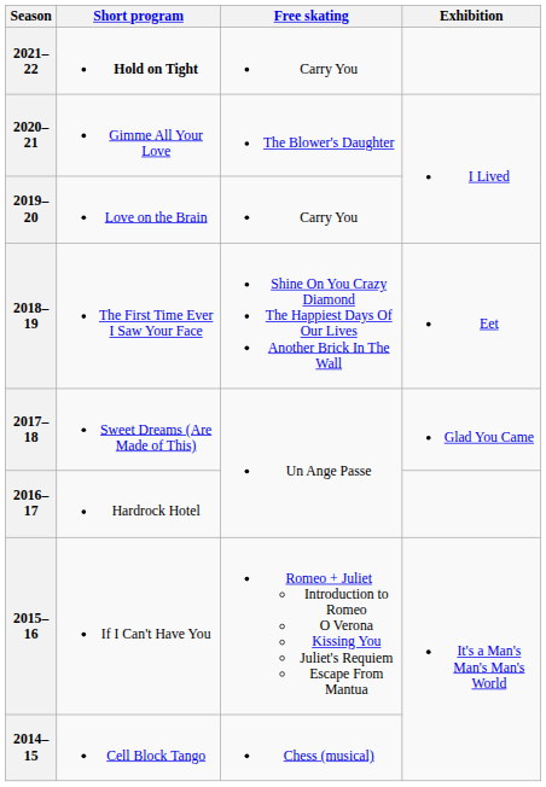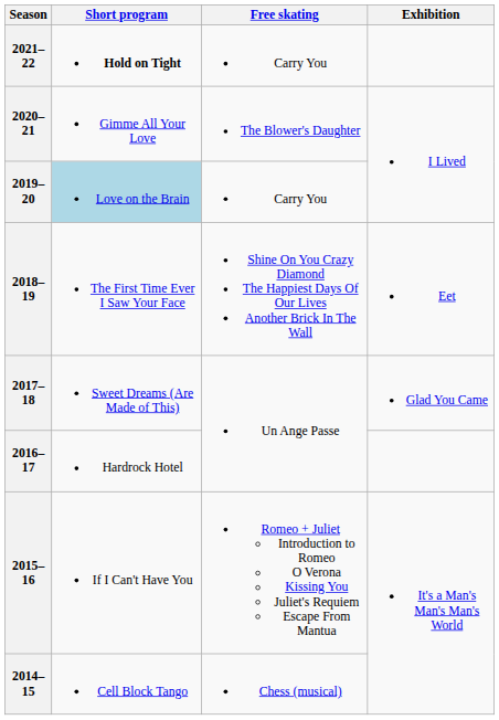2019–20 | Short program: no background -> lightblue background
